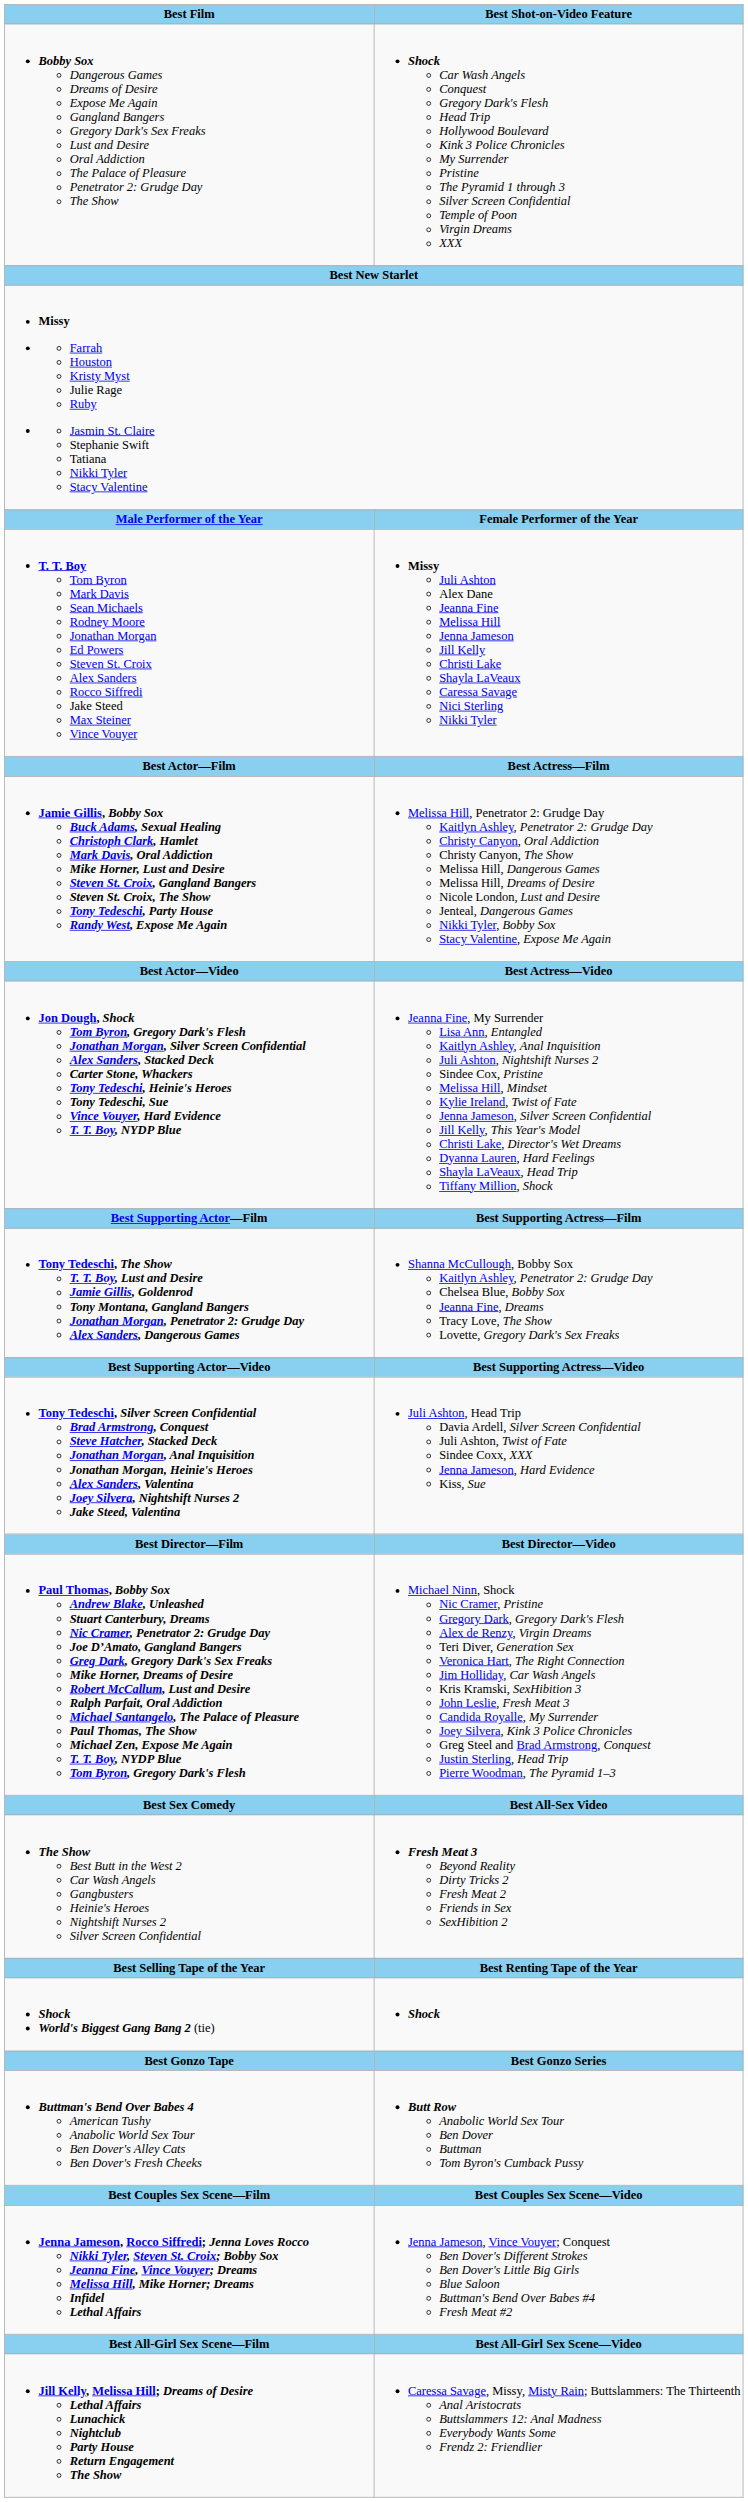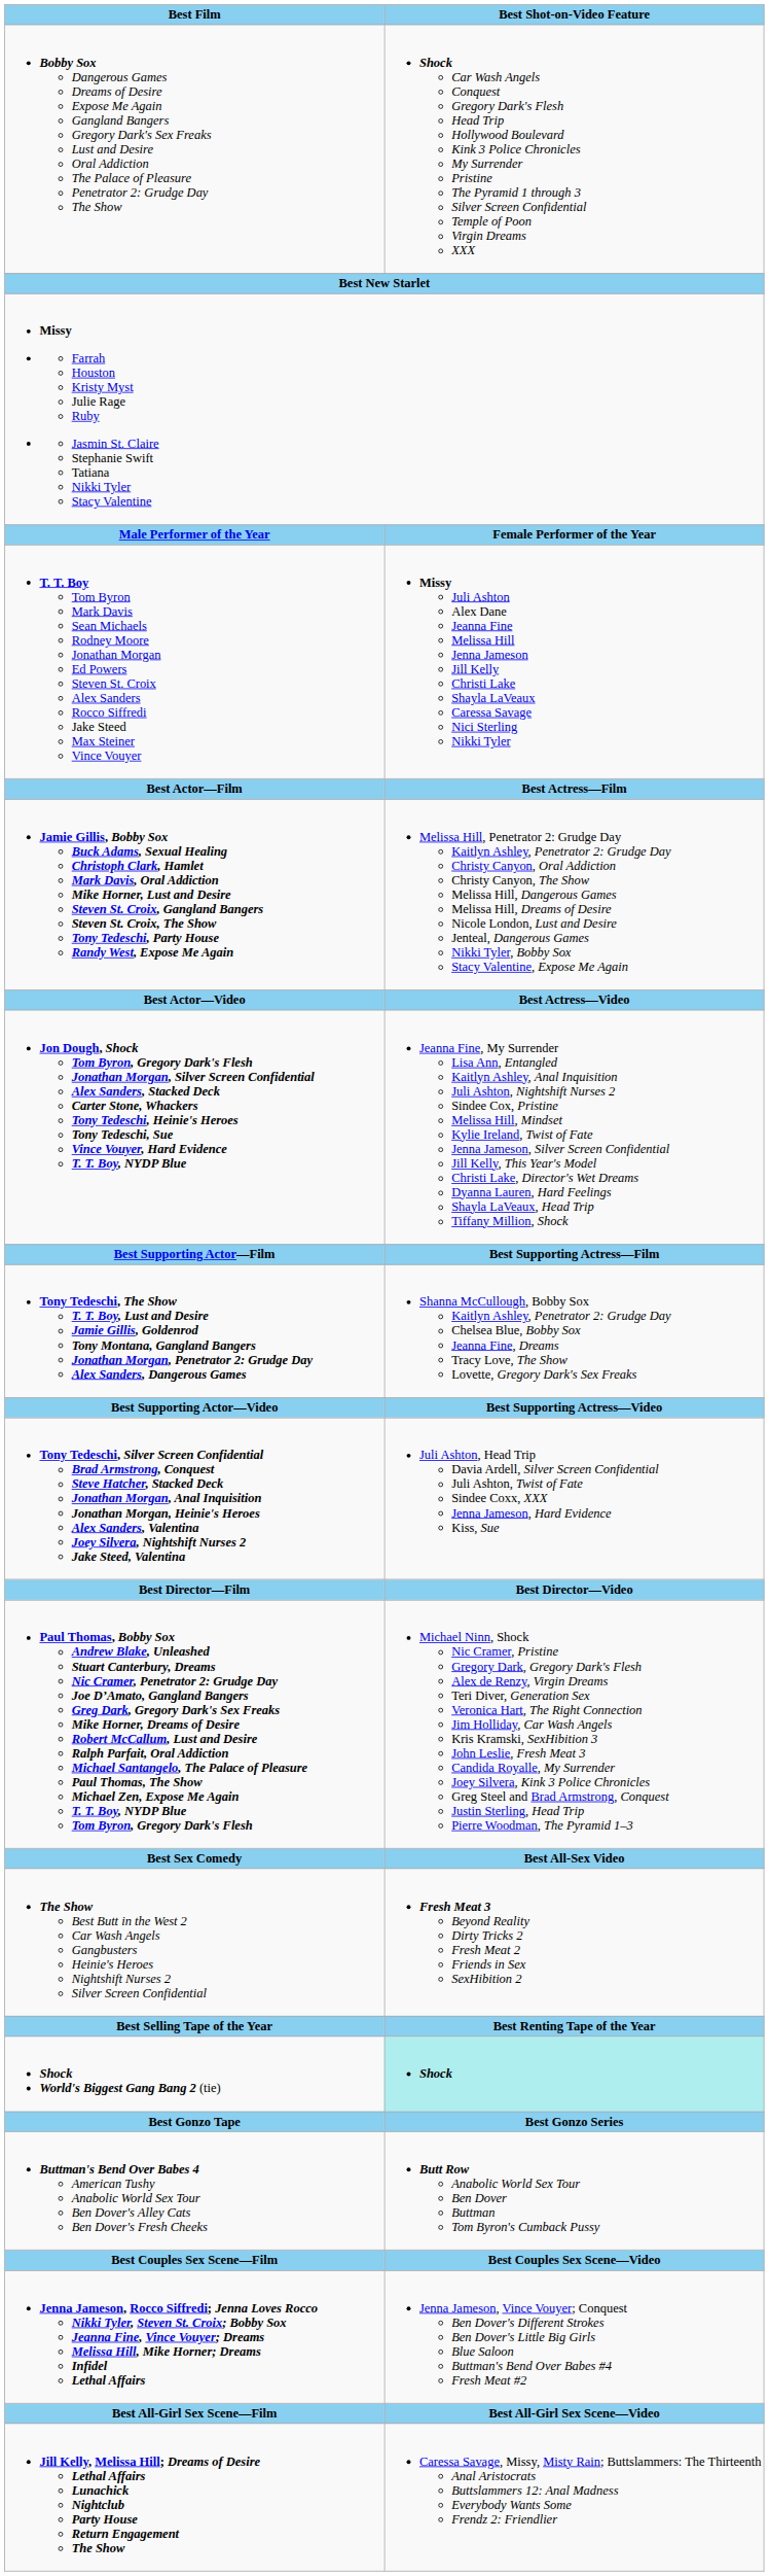Shock World's Biggest Gang Bang 2 (tie) | Best Shot-on-Video Feature: no background -> paleturquoise background
